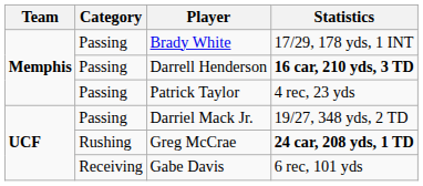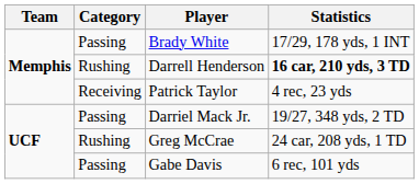Darrell Henderson | Category: Passing -> Rushing
Patrick Taylor | Category: Passing -> Receiving
Greg McCrae | Statistics: bold -> normal
Gabe Davis | Category: Receiving -> Passing
